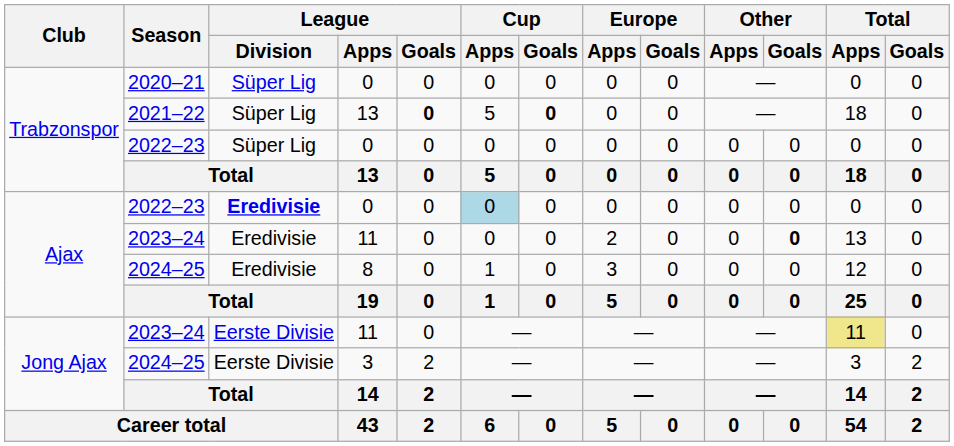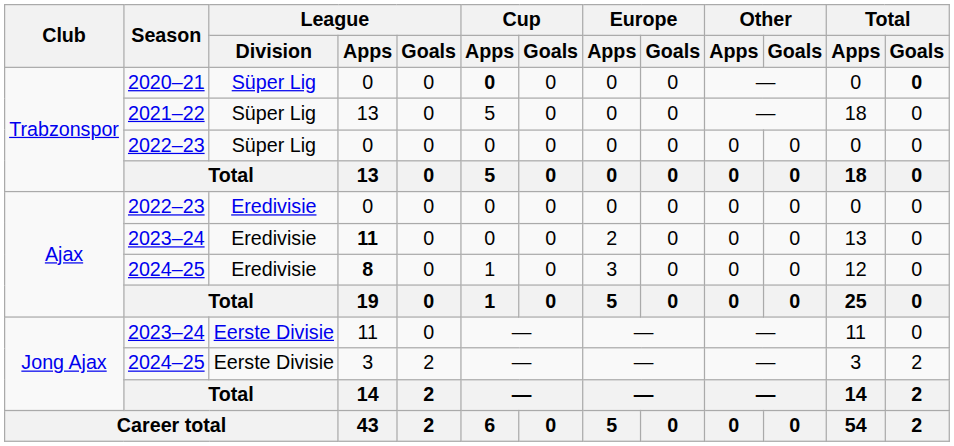2020–21 | Cup / Apps: normal -> bold
2020–21 | Total / Goals: normal -> bold
2021–22 | League / Goals: bold -> normal
2021–22 | Cup / Goals: bold -> normal
Ajax / 2022–23 | League / Division: bold -> normal
Ajax / 2022–23 | Cup / Apps: lightblue background -> no background
Ajax / 2023–24 | League / Apps: normal -> bold
Ajax / 2023–24 | Other / Goals: bold -> normal
Ajax / 2024–25 | League / Apps: normal -> bold
Jong Ajax / 2023–24 | Total / Apps: khaki background -> no background
